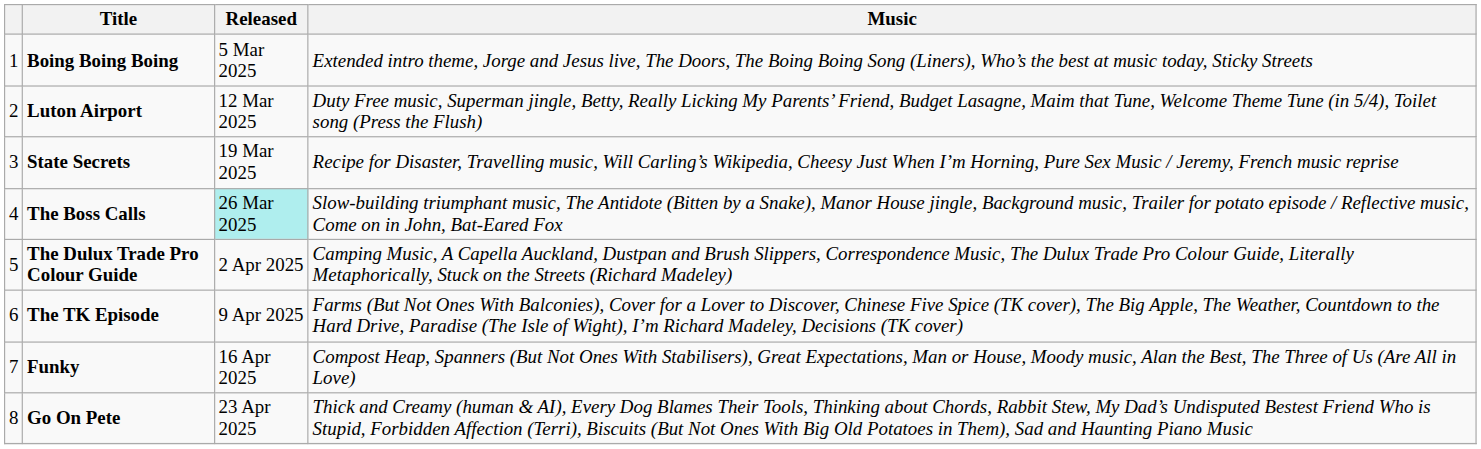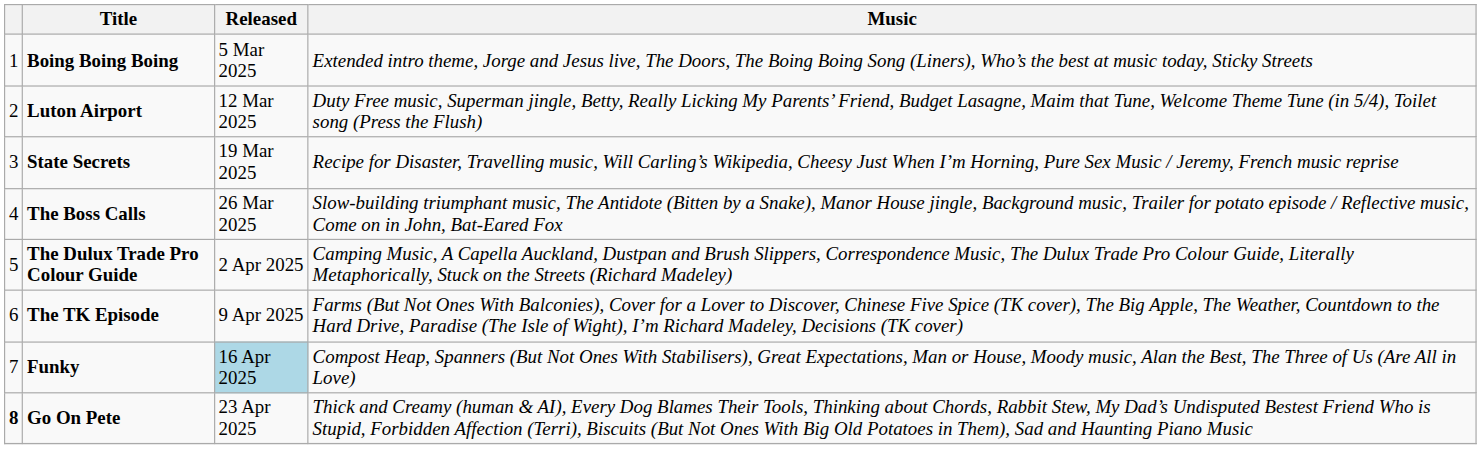The Boss Calls | Released: paleturquoise background -> no background
Funky | Released: no background -> lightblue background
Go On Pete | column 1: normal -> bold
